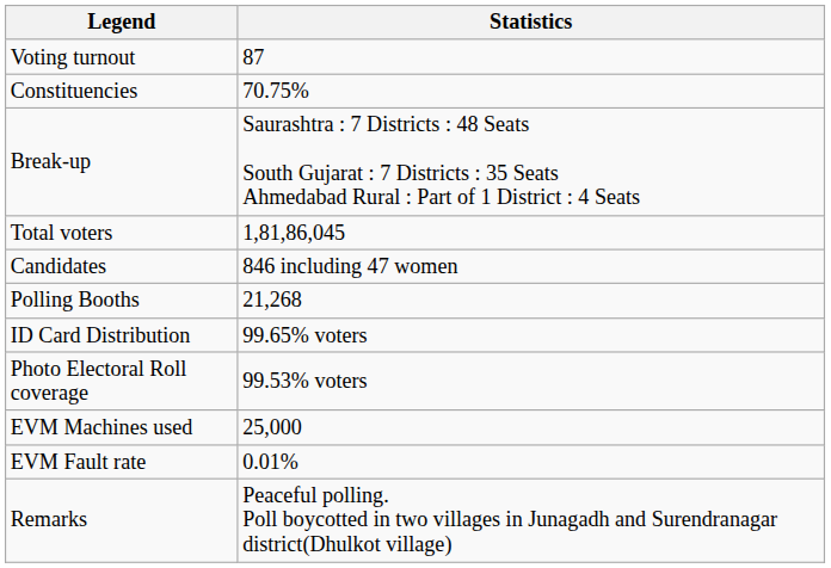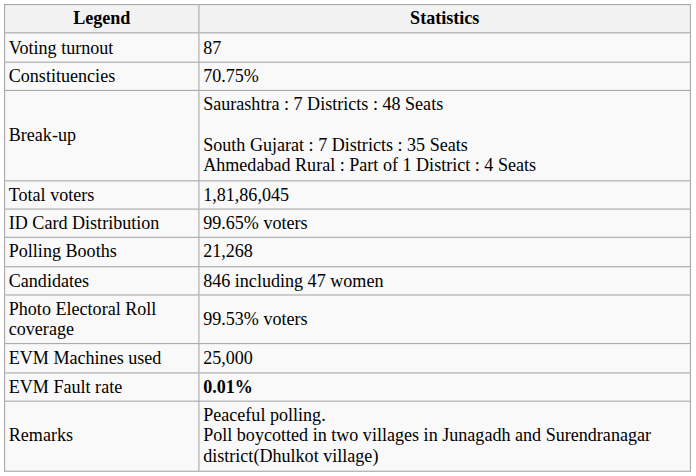rows swapped: Candidates <-> ID Card Distribution
EVM Fault rate | Statistics: normal -> bold
